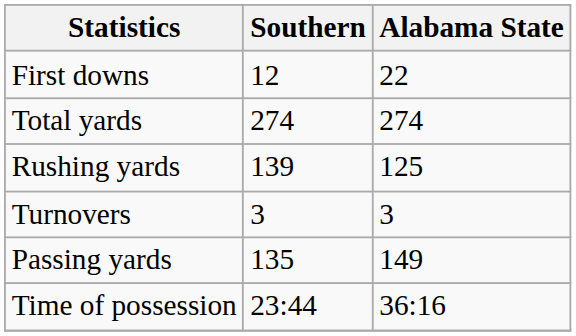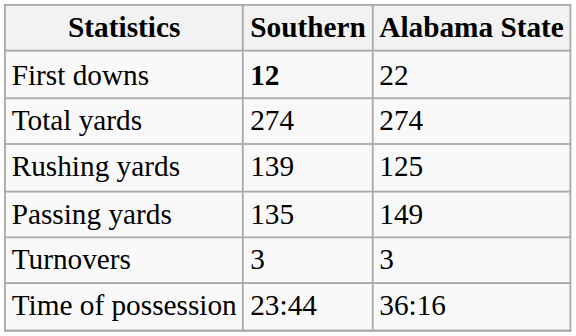First downs | Southern: normal -> bold
rows swapped: Passing yards <-> Turnovers
